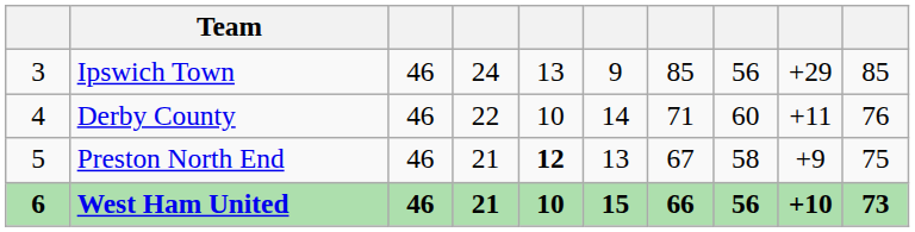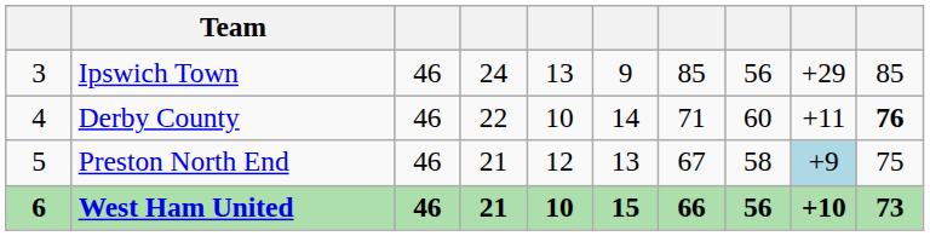Derby County | column 10: normal -> bold
Preston North End | column 5: bold -> normal
Preston North End | column 9: no background -> lightblue background
